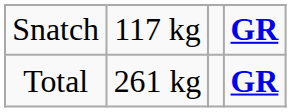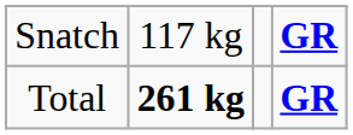row 2 | column 2: normal -> bold
